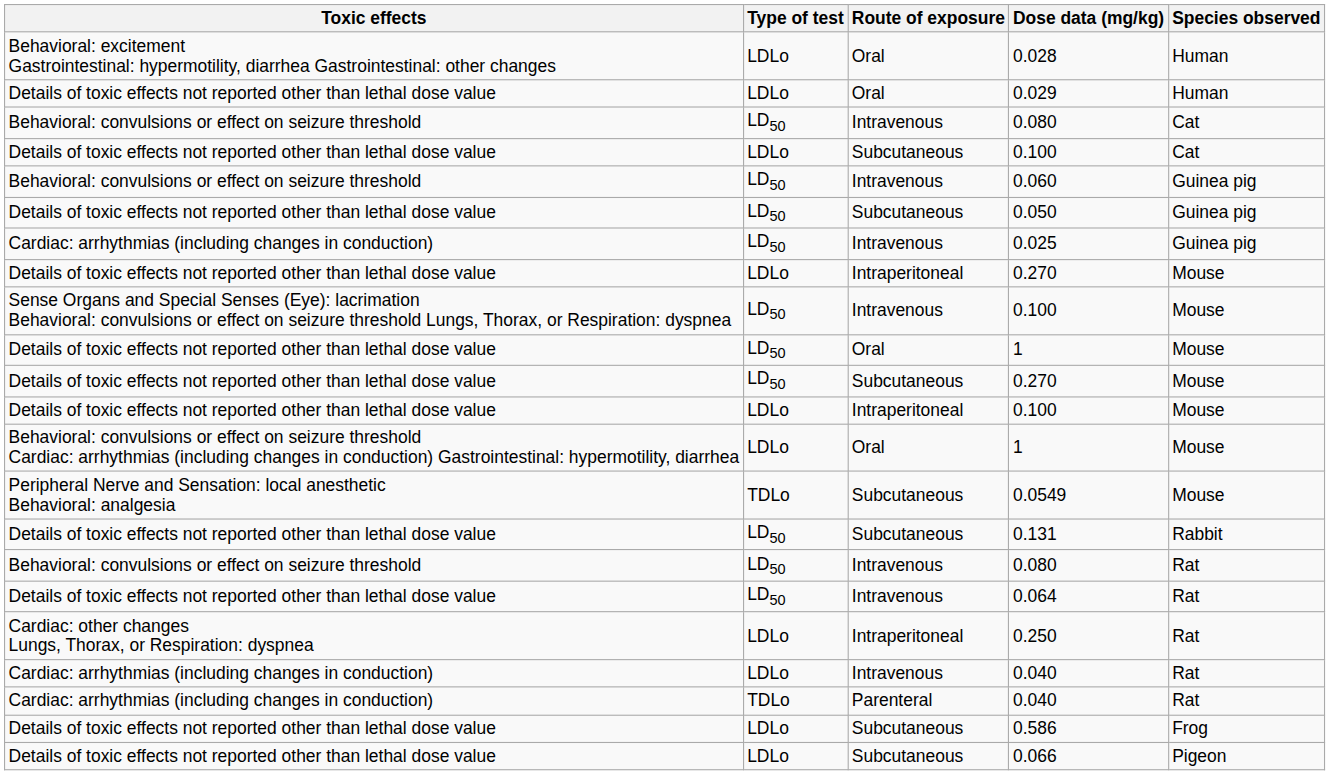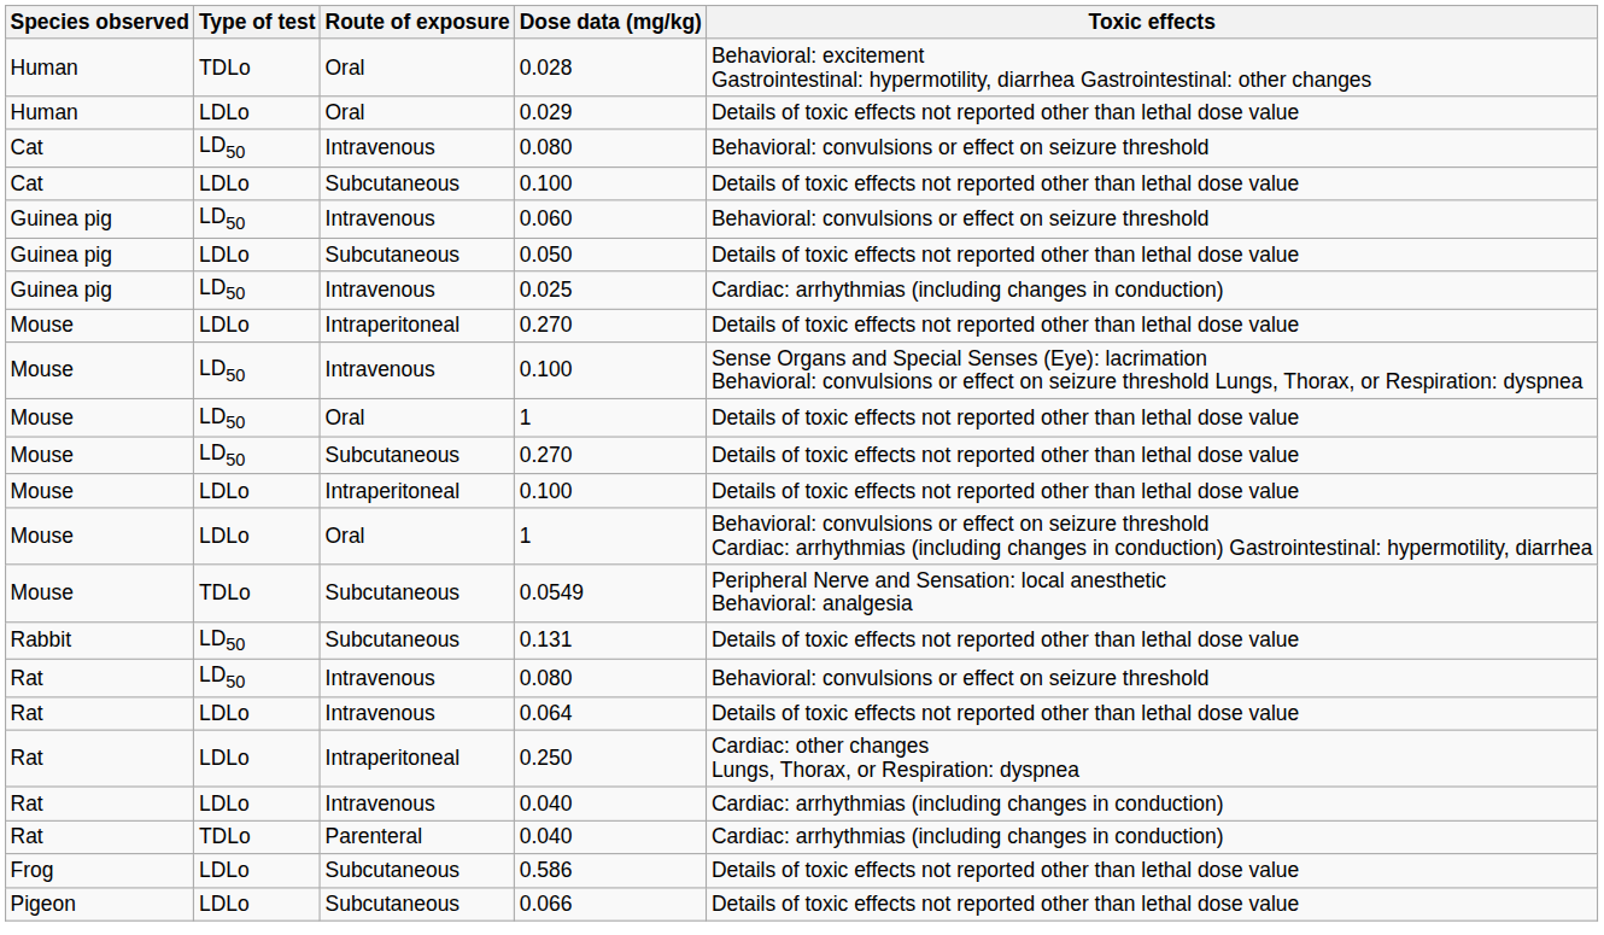columns swapped: Species observed <-> Toxic effects
0.028 | Type of test: LDLo -> TDLo
0.050 | Type of test: LD50 -> LDLo
0.064 | Type of test: LD50 -> LDLo
